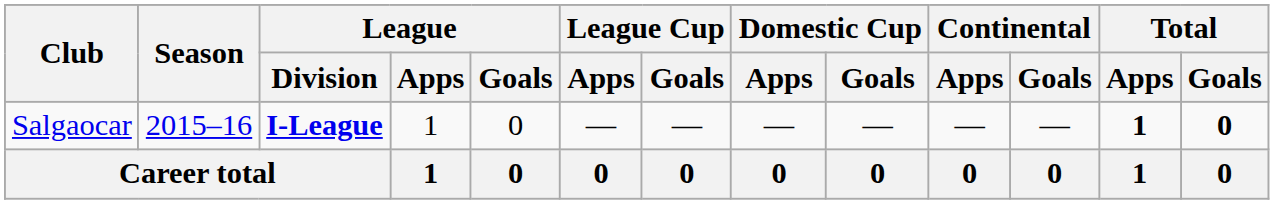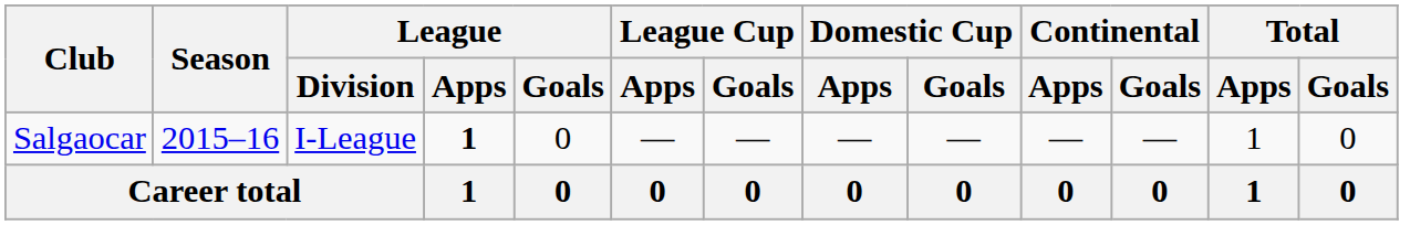Salgaocar | League / Division: bold -> normal
Salgaocar | League / Apps: normal -> bold
Salgaocar | Total / Apps: bold -> normal
Salgaocar | Total / Goals: bold -> normal
